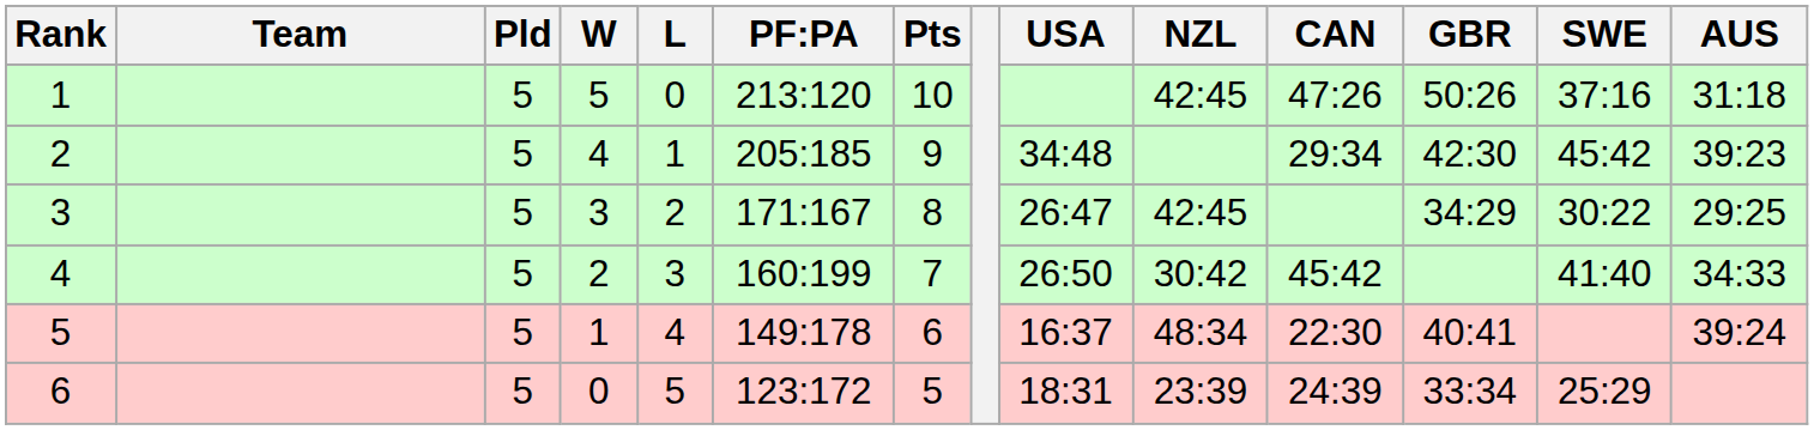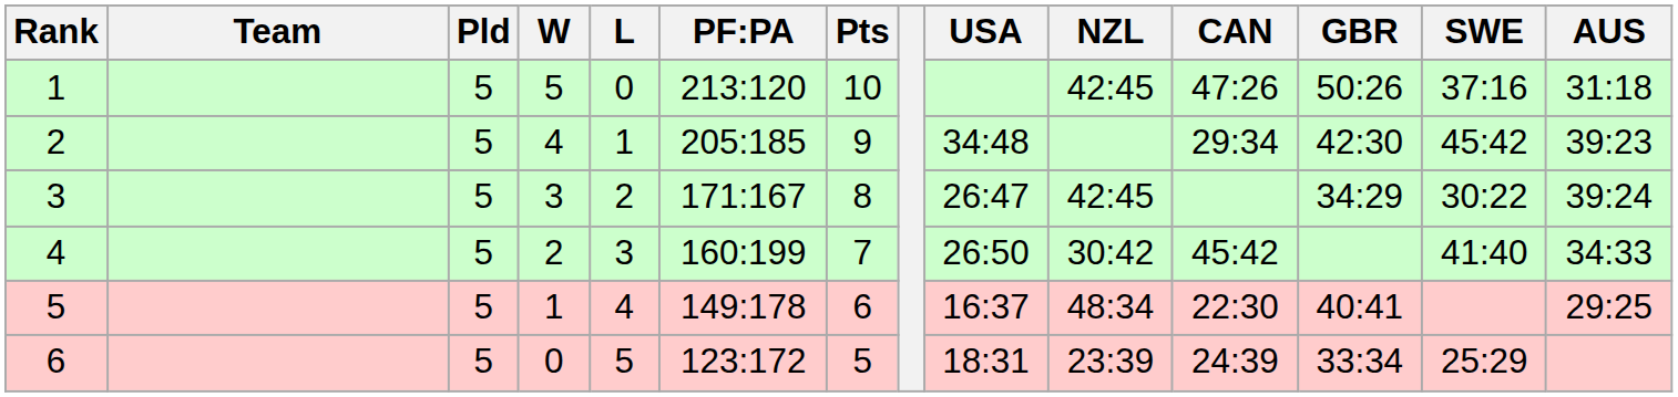row 4 | AUS: 29:25 -> 39:24
row 6 | AUS: 39:24 -> 29:25
